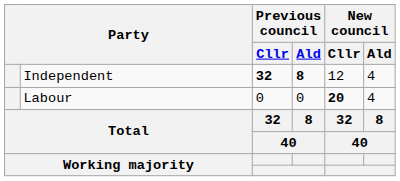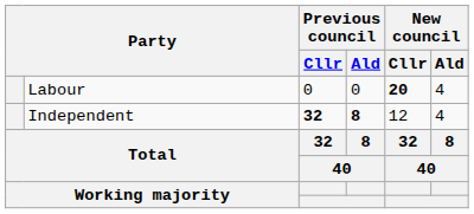rows swapped: Independent <-> Labour
